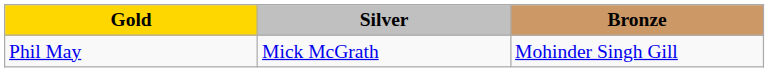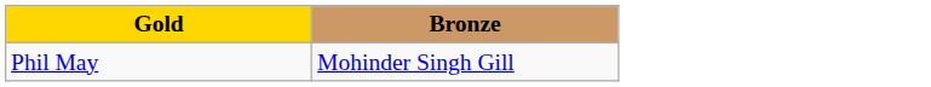- column: Silver | Mick McGrath
